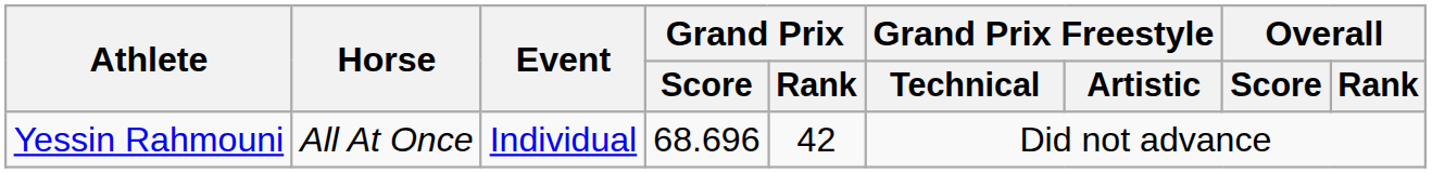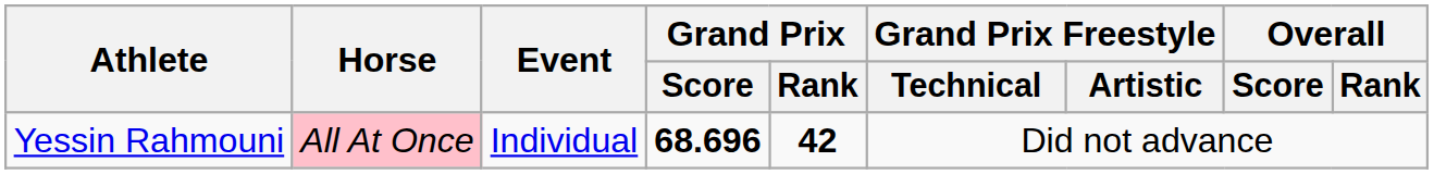row 3 | Horse: no background -> pink background
row 3 | Grand Prix / Score: normal -> bold
row 3 | Grand Prix / Rank: normal -> bold
